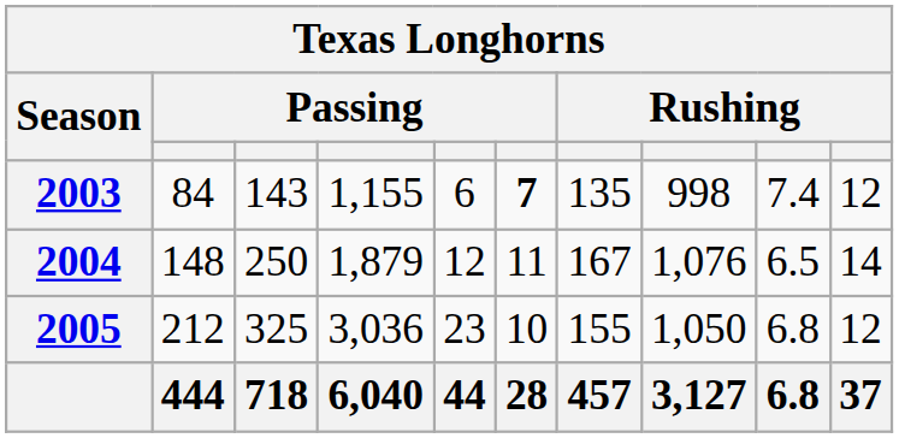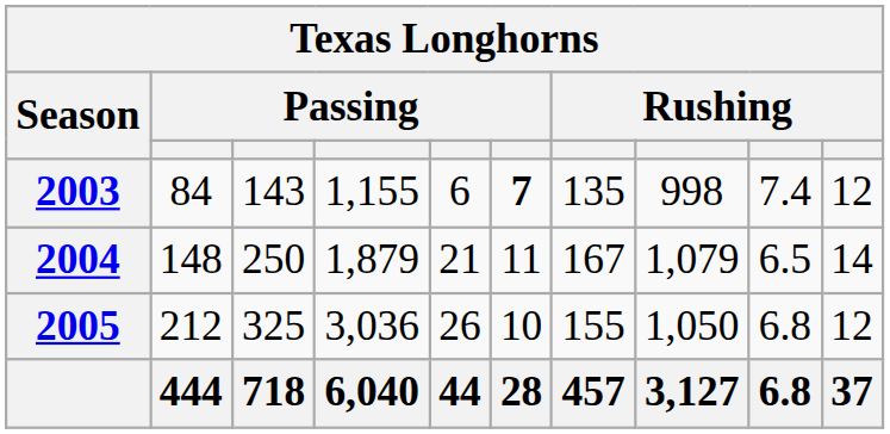2004 | column 5: 12 -> 21
2004 | column 8: 1,076 -> 1,079
2005 | column 5: 23 -> 26
